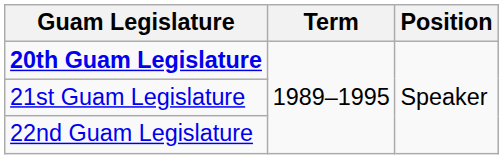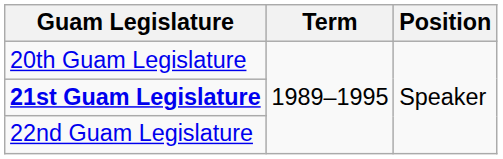20th Guam Legislature | Guam Legislature: bold -> normal
21st Guam Legislature | Guam Legislature: normal -> bold
